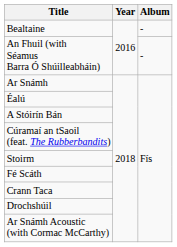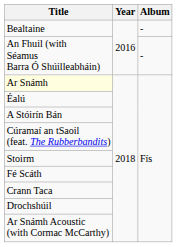Ar Snámh | Title: no background -> lightyellow background
